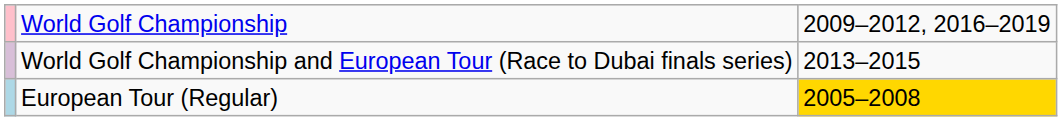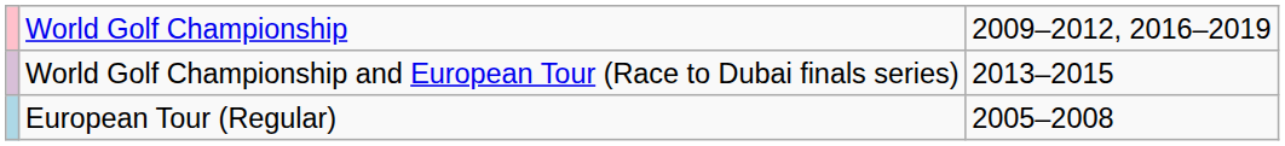European Tour (Regular) | column 3: gold background -> no background
